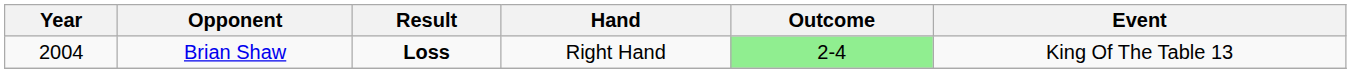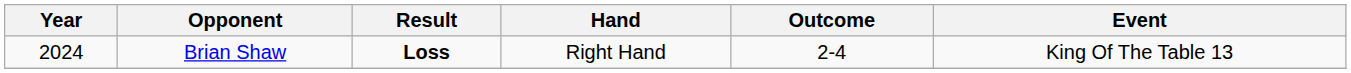Brian Shaw | Year: 2004 -> 2024
Brian Shaw | Outcome: lightgreen background -> no background
